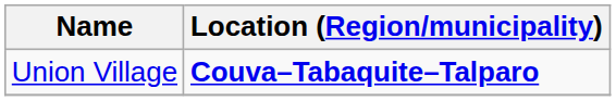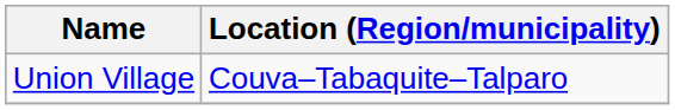Union Village | Location (Region/municipality): bold -> normal
